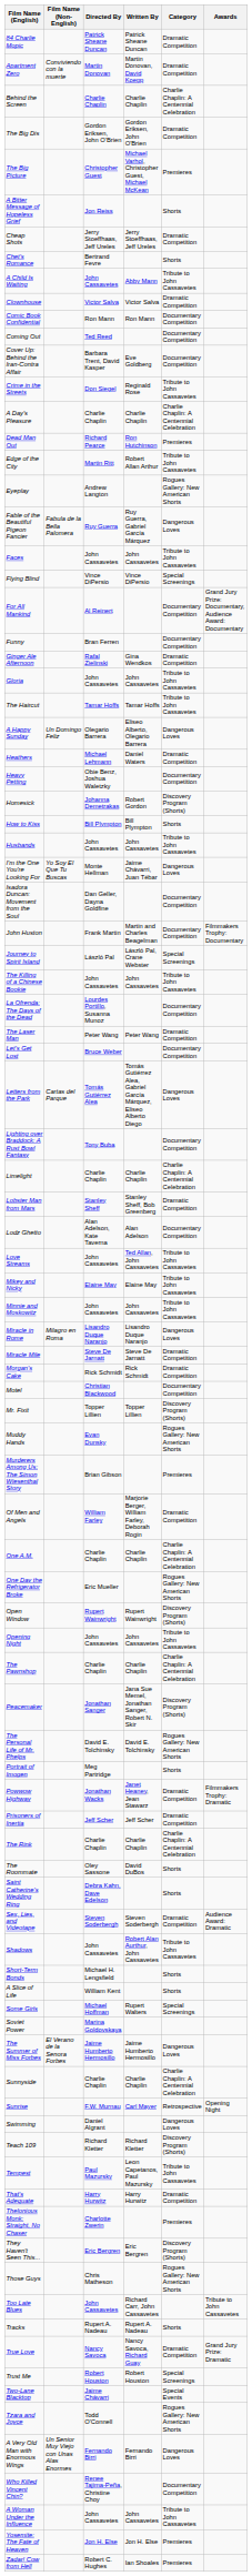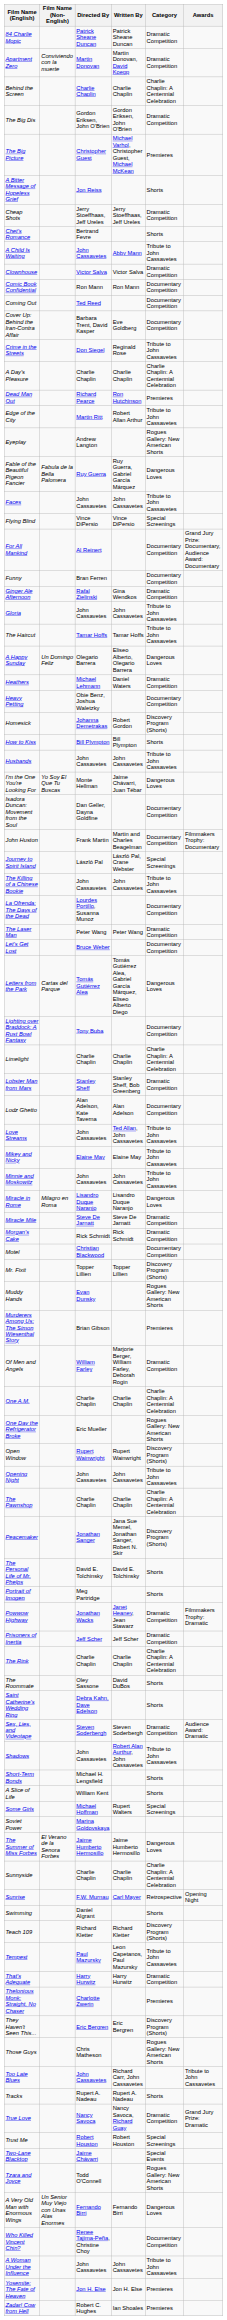The Personal Life of Mr. Phelps | Category: Rogues Gallery: New American Shorts -> Shorts
Swimming | Category: Dangerous Loves -> Shorts
